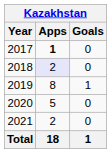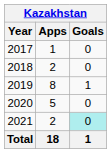2017 | Apps: bold -> normal
2018 | Apps: lavender background -> no background
2021 | Goals: no background -> paleturquoise background
